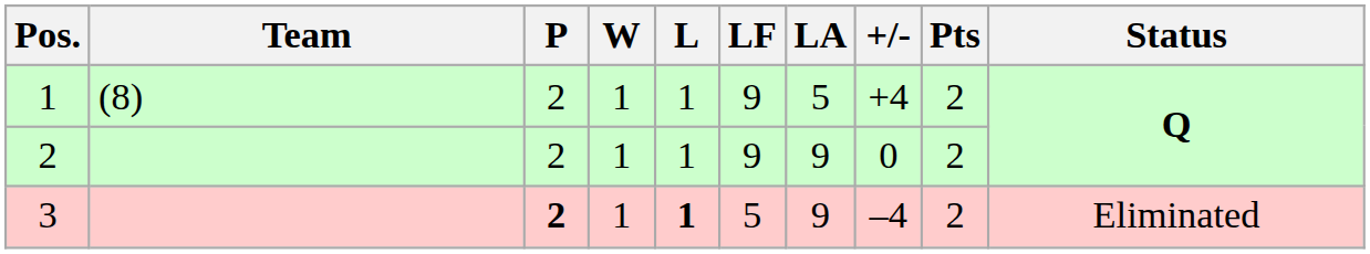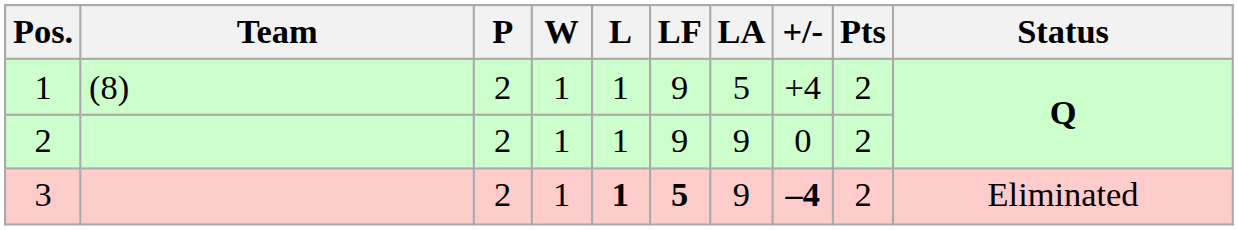3 | P: bold -> normal
3 | LF: normal -> bold
3 | +/-: normal -> bold
